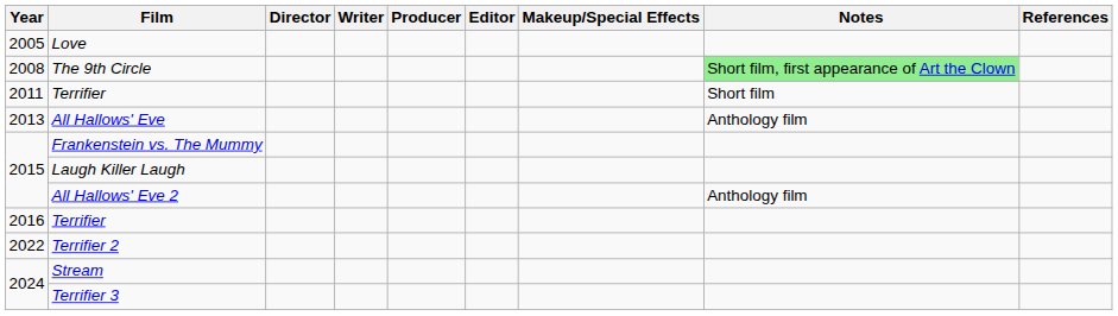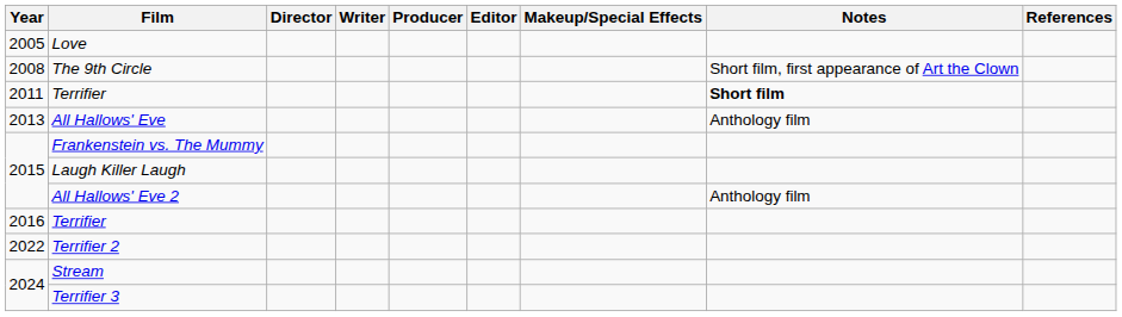The 9th Circle | Notes: lightgreen background -> no background
2011 / Terrifier | Notes: normal -> bold
